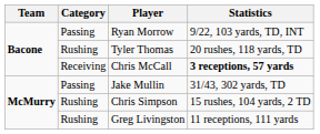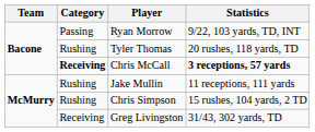Chris McCall | Category: normal -> bold
Jake Mullin | Category: Passing -> Rushing
Jake Mullin | Statistics: 31/43, 302 yards, TD -> 11 receptions, 111 yards
Greg Livingston | Category: Rushing -> Receiving
Greg Livingston | Statistics: 11 receptions, 111 yards -> 31/43, 302 yards, TD
